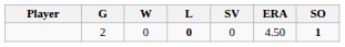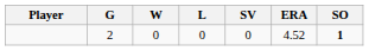row 2 | L: bold -> normal
row 2 | ERA: 4.50 -> 4.52
